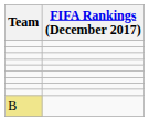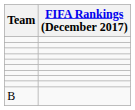row 11 | Team: khaki background -> no background
